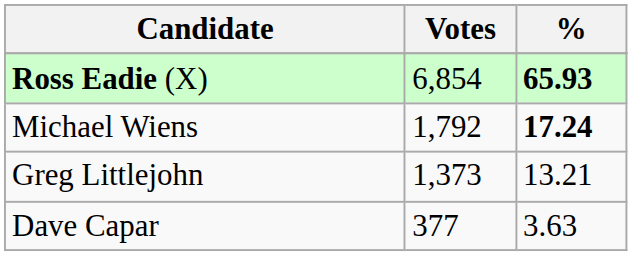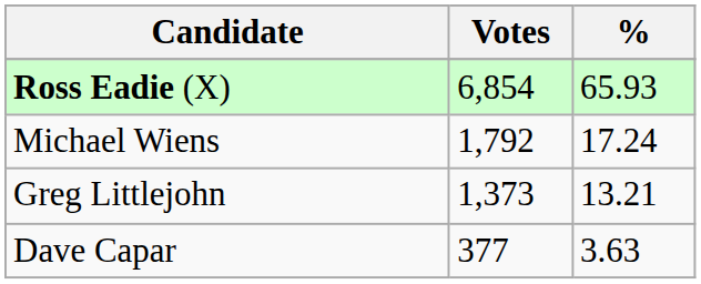Ross Eadie (X) | %: bold -> normal
Michael Wiens | %: bold -> normal
